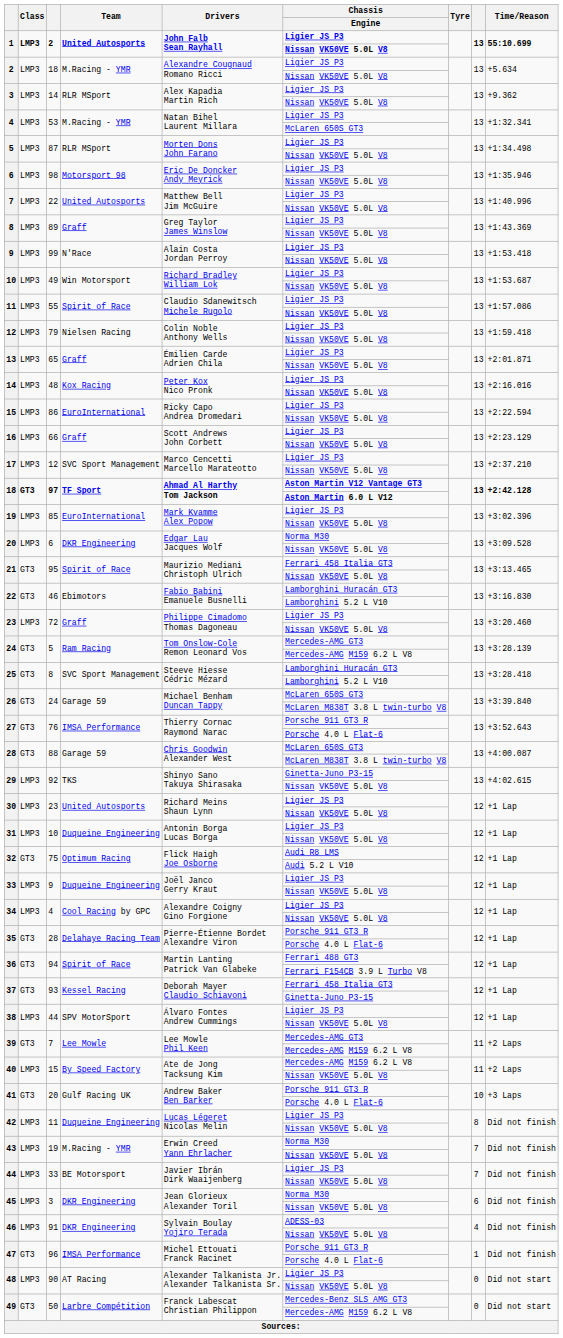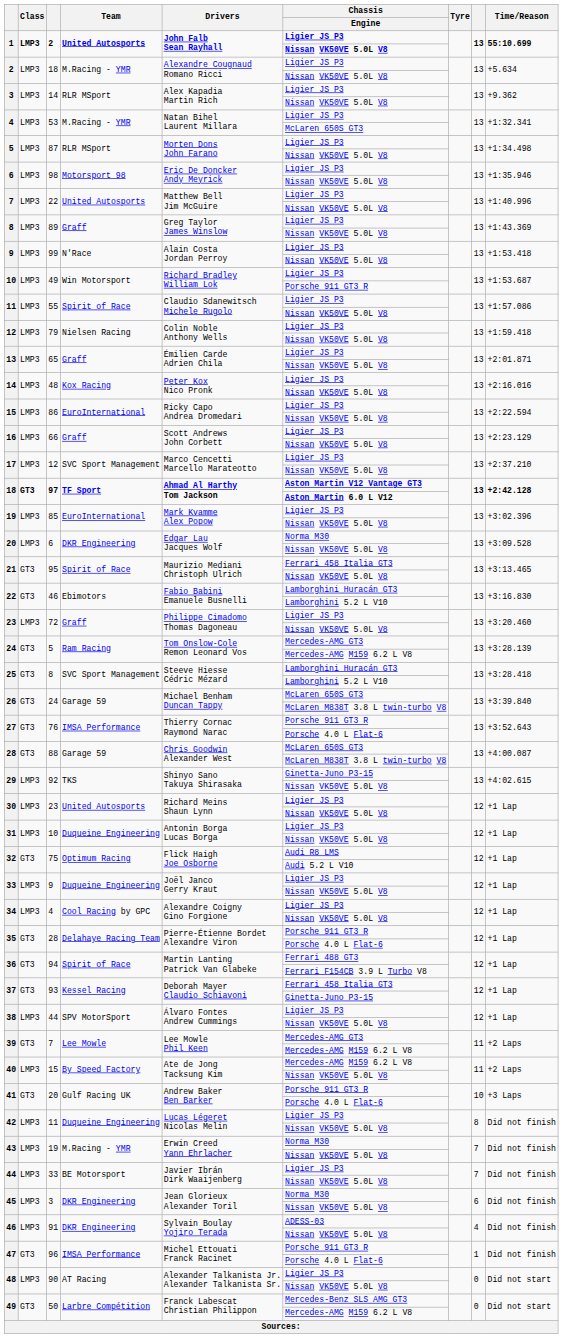row 22 | Chassis / Engine: Nissan VK50VE 5.0L V8 -> Porsche 911 GT3 R
